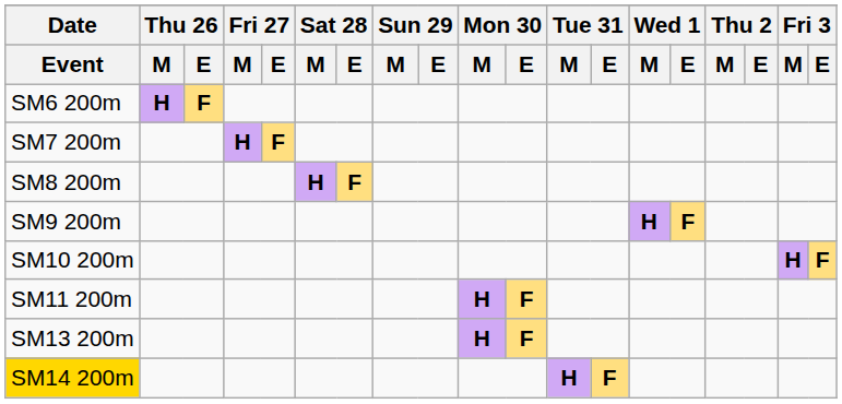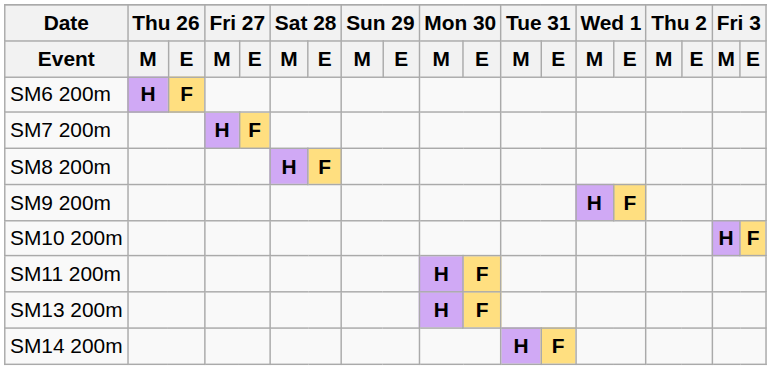SM14 200m | Date / Event: gold background -> no background
